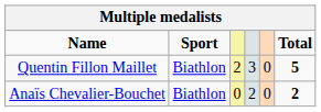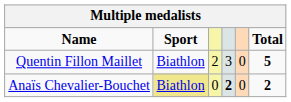Anaïs Chevalier-Bouchet | Sport: no background -> khaki background
Anaïs Chevalier-Bouchet | column 4: normal -> bold
